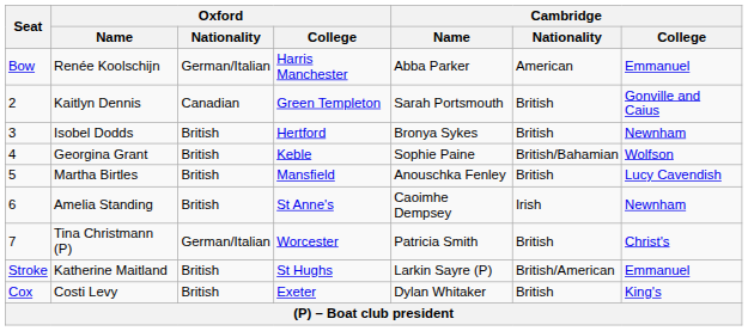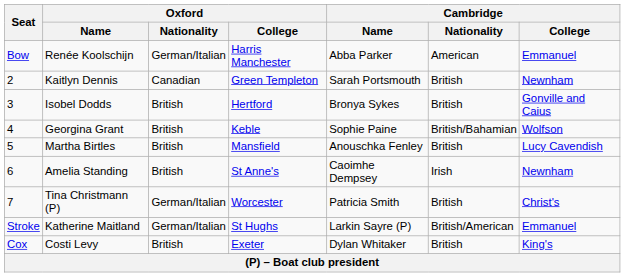Kaitlyn Dennis | Cambridge / College: Gonville and Caius -> Newnham
Isobel Dodds | Cambridge / College: Newnham -> Gonville and Caius
Katherine Maitland | Oxford / Nationality: British -> German/Italian
